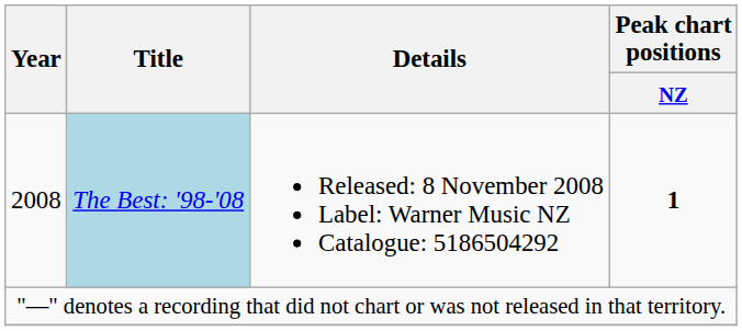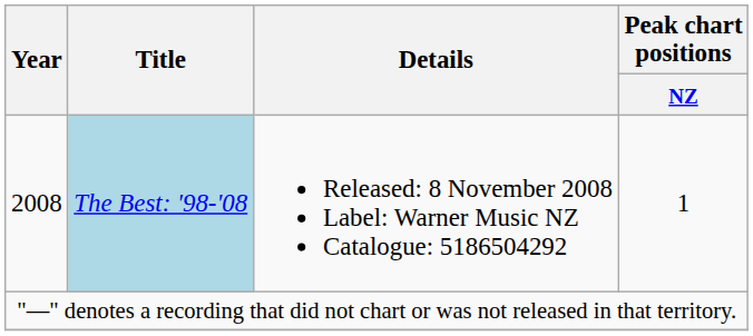2008 | Peak chart positions / NZ: bold -> normal
